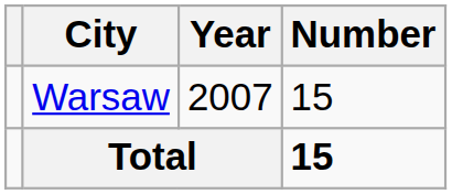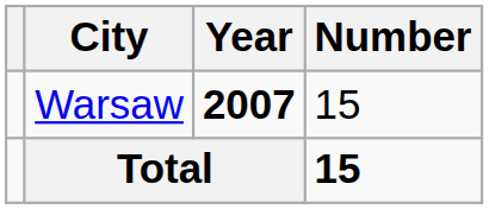Warsaw | Year: normal -> bold
